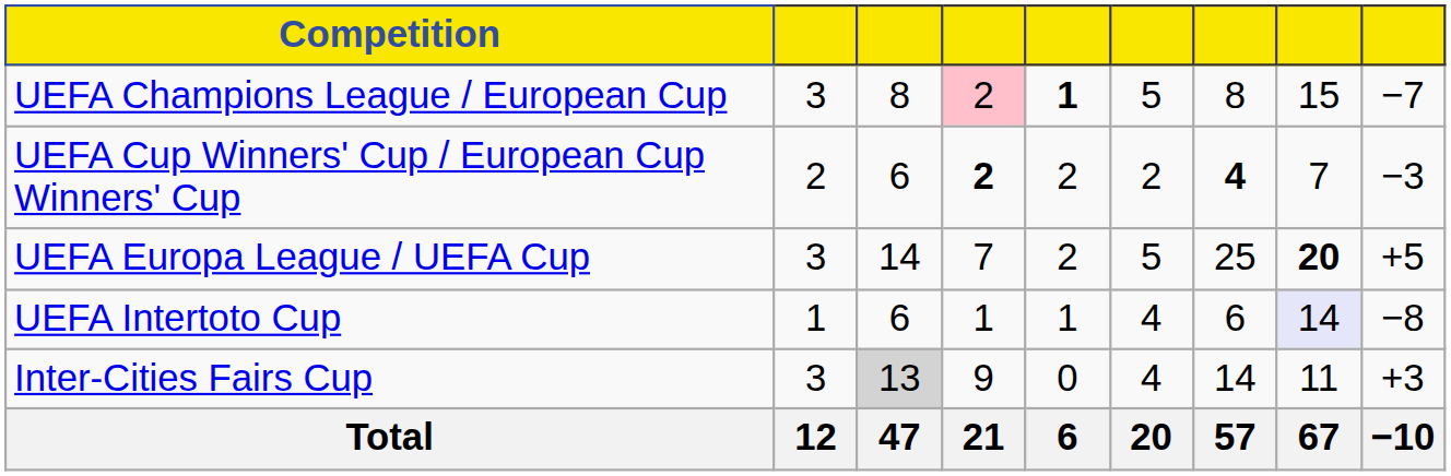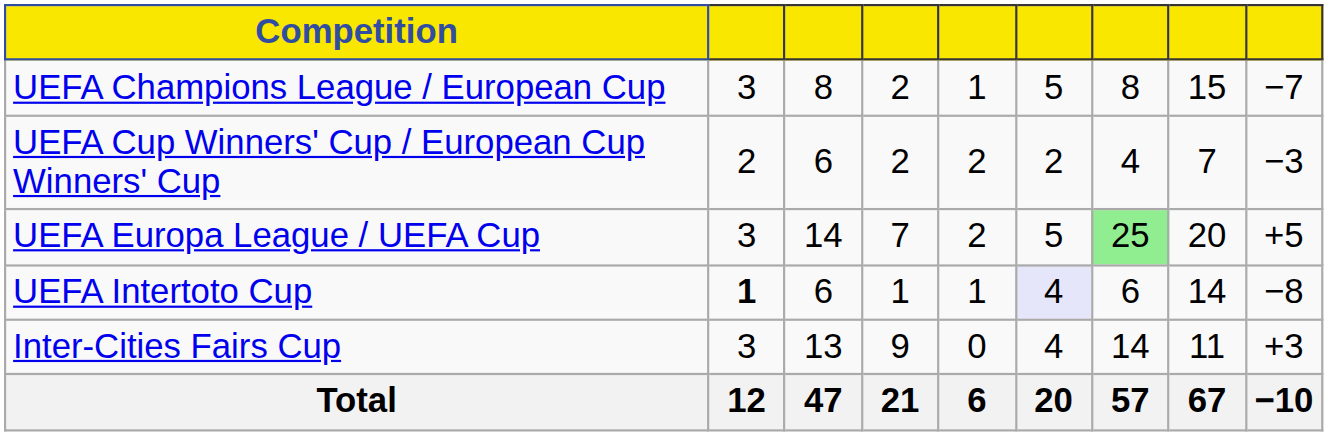UEFA Champions League / European Cup | column 4: pink background -> no background
UEFA Champions League / European Cup | column 5: bold -> normal
UEFA Cup Winners' Cup / European Cup Winners' Cup | column 4: bold -> normal
UEFA Cup Winners' Cup / European Cup Winners' Cup | column 7: bold -> normal
UEFA Europa League / UEFA Cup | column 7: no background -> lightgreen background
UEFA Europa League / UEFA Cup | column 8: bold -> normal
UEFA Intertoto Cup | column 2: normal -> bold
UEFA Intertoto Cup | column 6: no background -> lavender background
UEFA Intertoto Cup | column 8: lavender background -> no background
Inter-Cities Fairs Cup | column 3: lightgrey background -> no background
